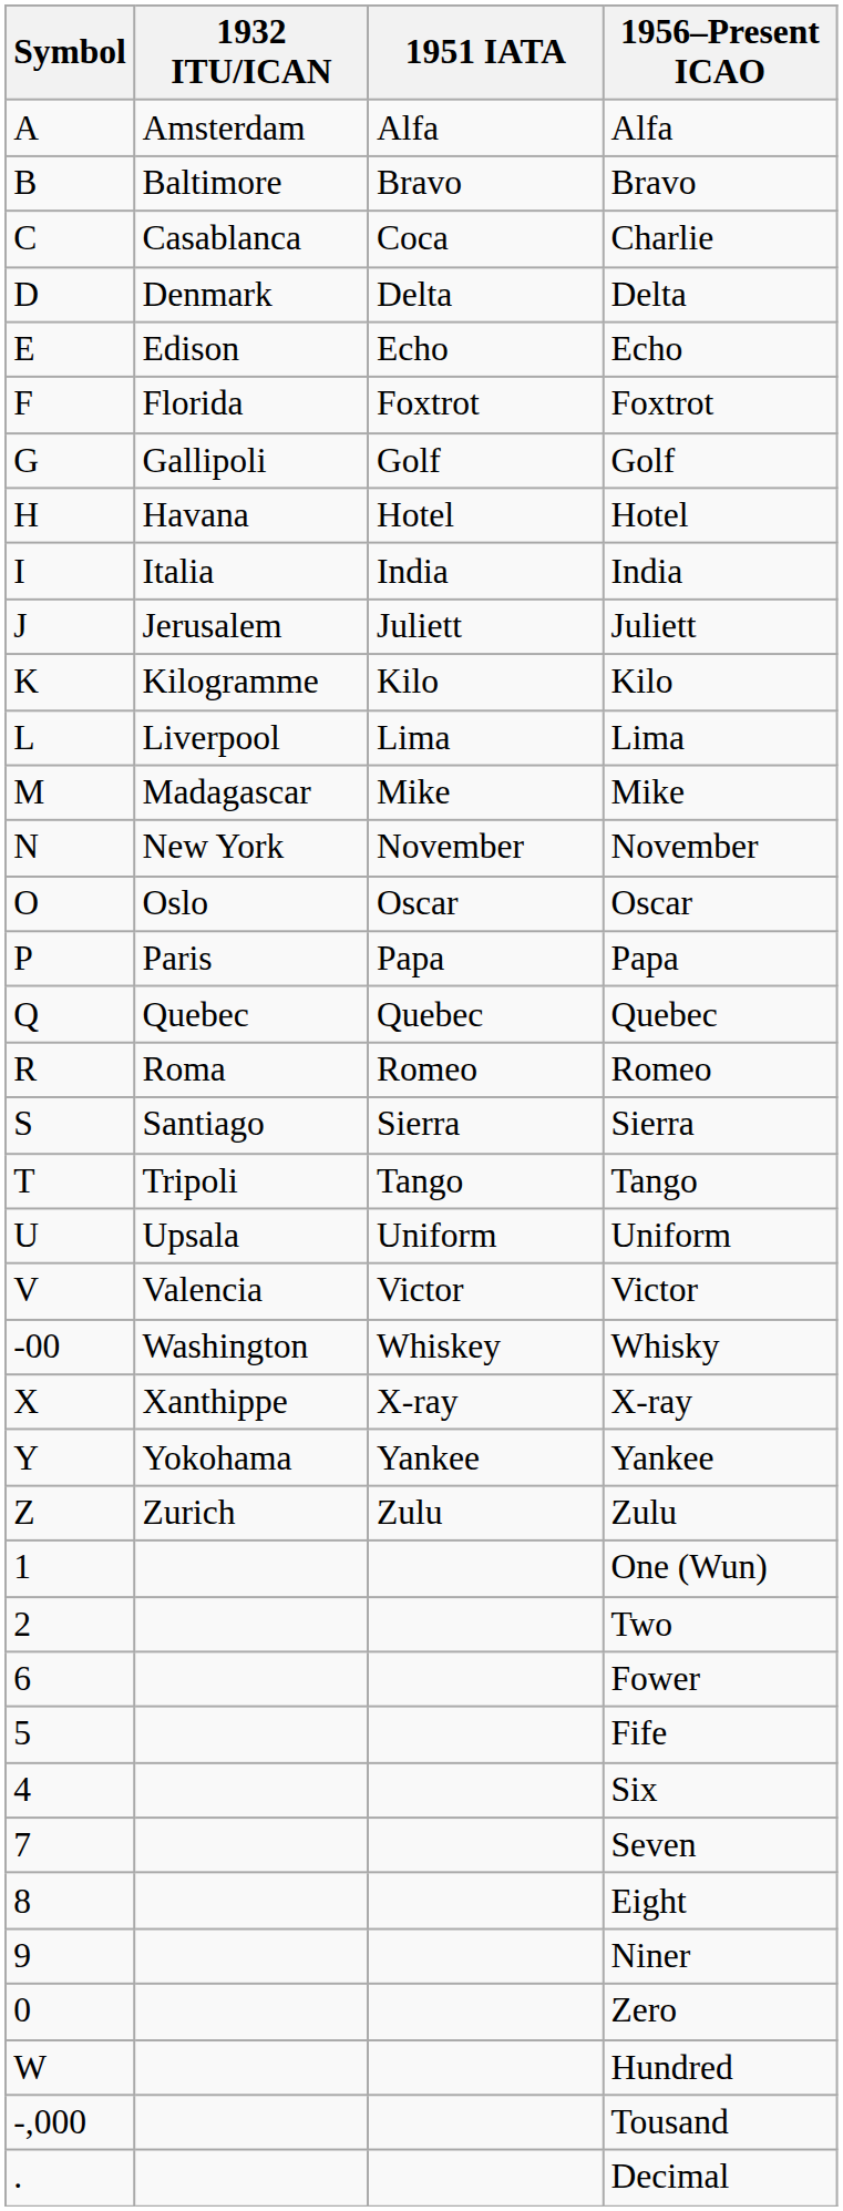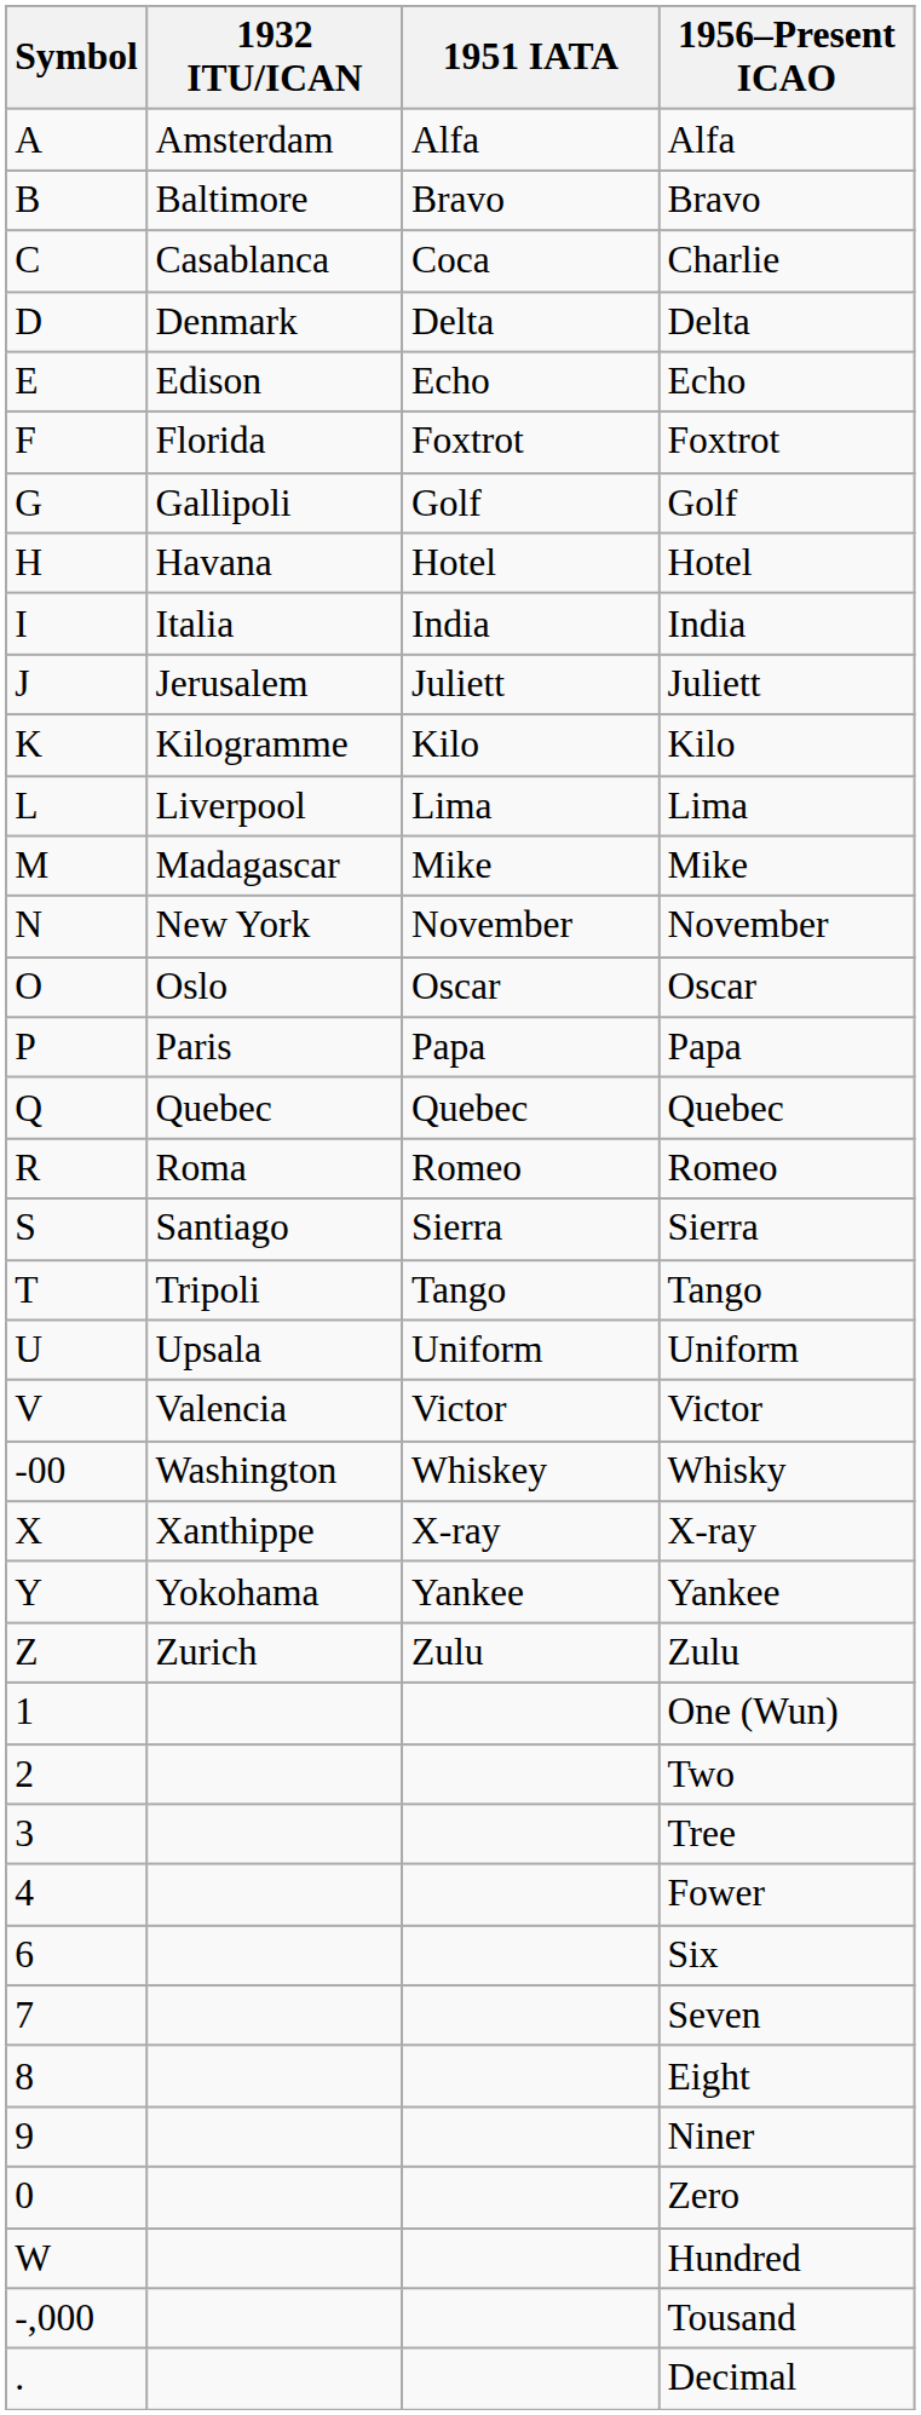+ row: 3 | Tree
Fower | Symbol: 6 -> 4
- row: 5 | Fife
Six | Symbol: 4 -> 6
